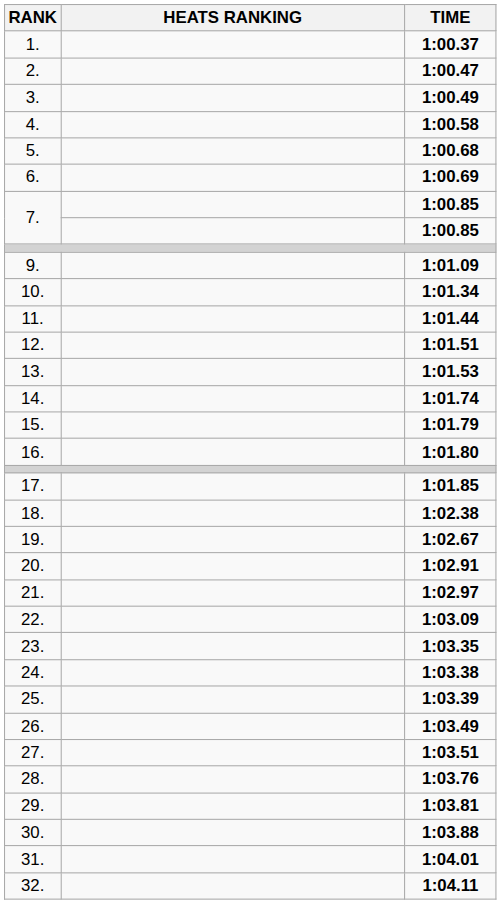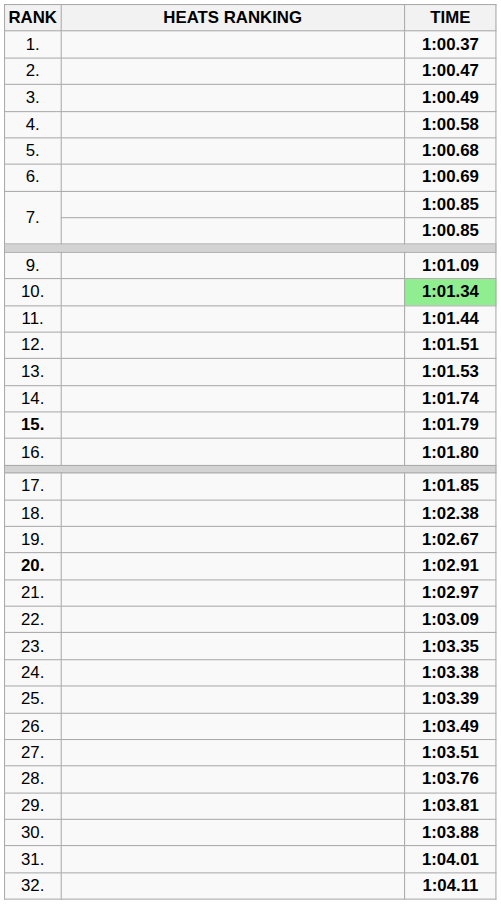10. | TIME: no background -> lightgreen background
15. | RANK: normal -> bold
20. | RANK: normal -> bold
